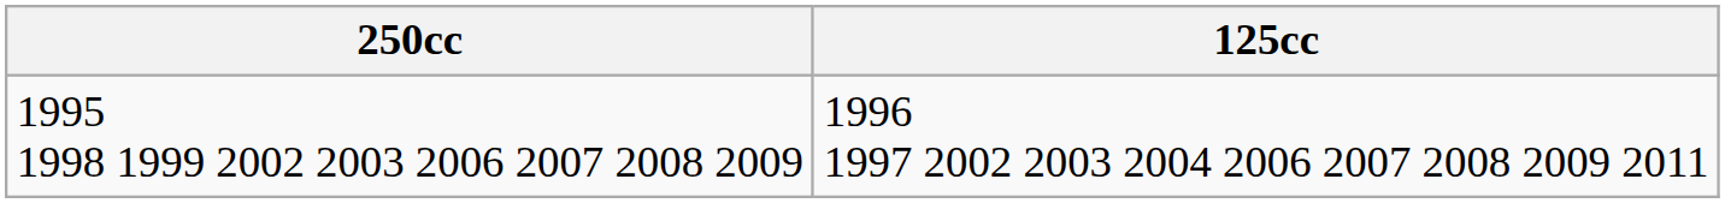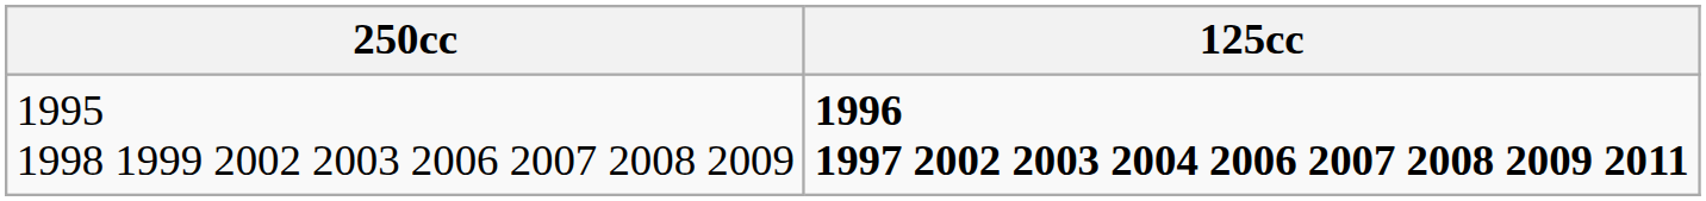1995 1998 1999 2002 2003 2006 2007 2008 2009 | 125cc: normal -> bold
